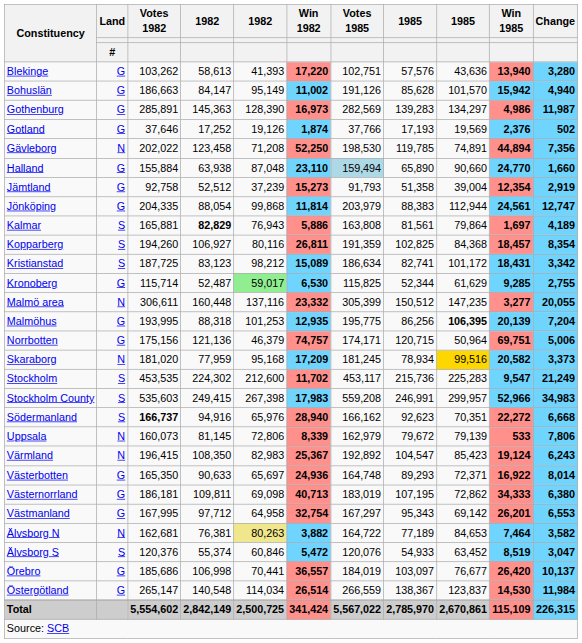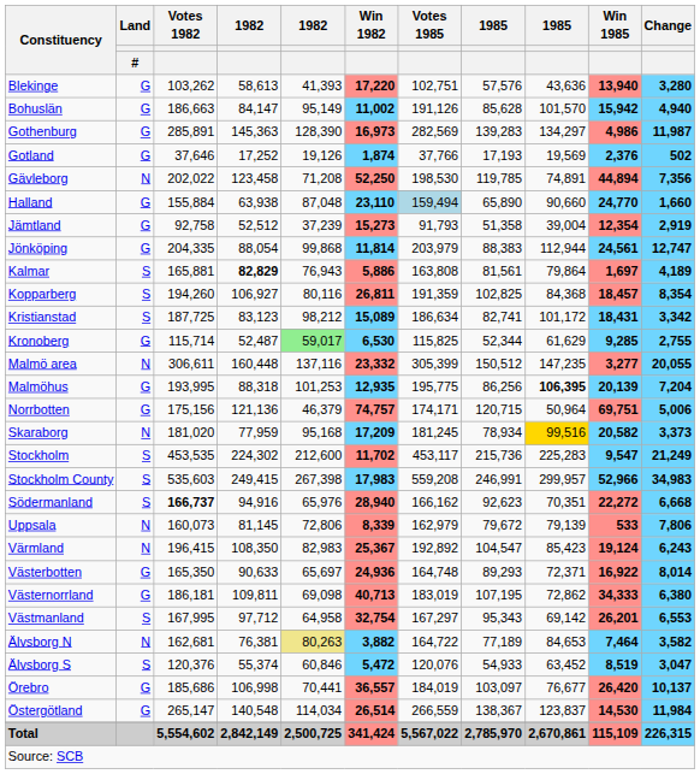Västmanland | Land / #: G -> S
